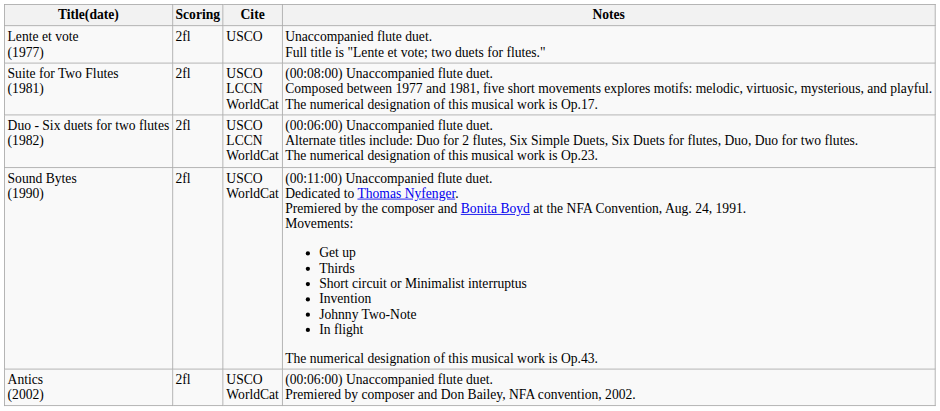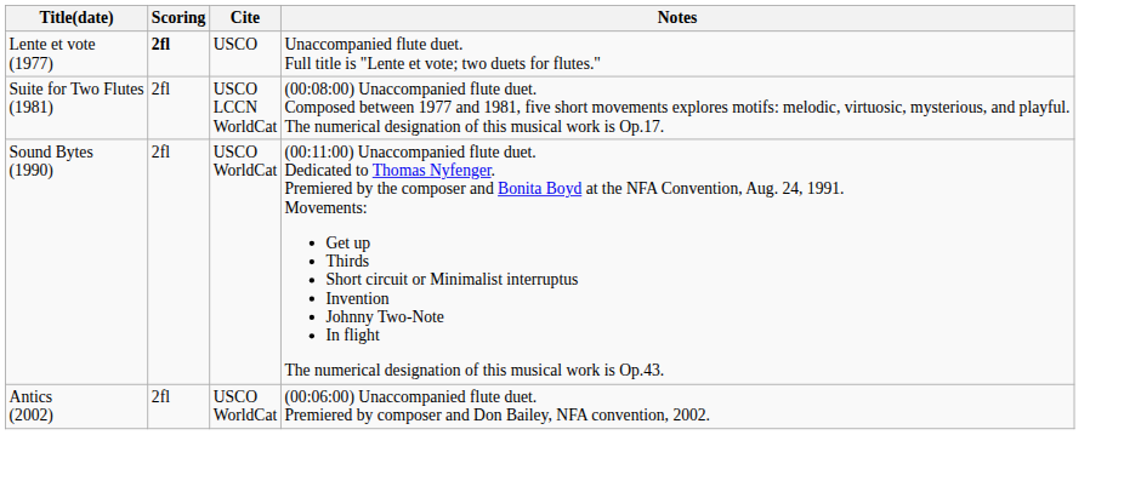Lente et vote (1977) | Scoring: normal -> bold
- row: Duo - Six duets for two flutes (1982) | 2fl | USCO LCCN WorldCat | (00:06:00) Unaccompanied flute duet. Alternate titles include: Duo for 2 flutes, Six Simple Duets, Six Duets for flutes, Duo, Duo for two flutes. The numerical designation of this musical work is Op.23.
